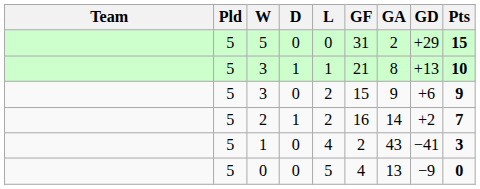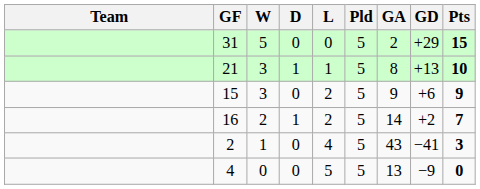columns swapped: Pld <-> GF
